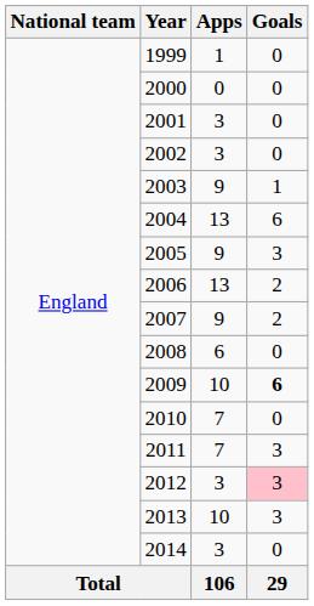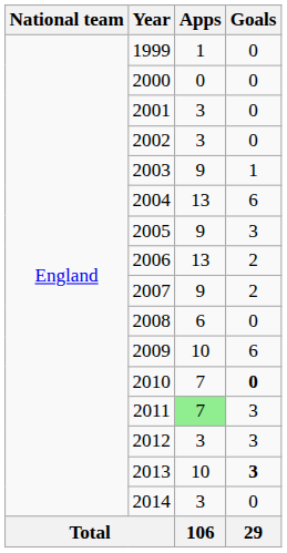2009 | Goals: bold -> normal
2010 | Goals: normal -> bold
2011 | Apps: no background -> lightgreen background
2012 | Goals: pink background -> no background
2013 | Goals: normal -> bold
